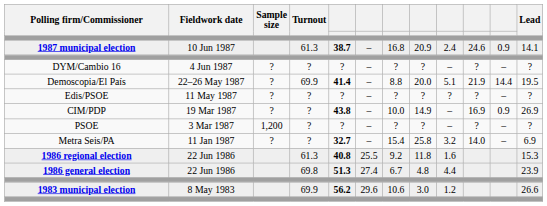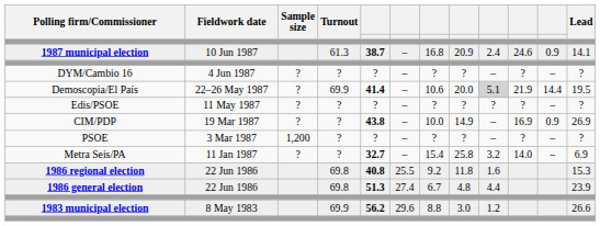Demoscopia/El País | column 7: 8.8 -> 10.6
Demoscopia/El País | column 9: no background -> lightgrey background
1986 regional election | Turnout: 61.3 -> 69.8
1983 municipal election | column 7: 10.6 -> 8.8
